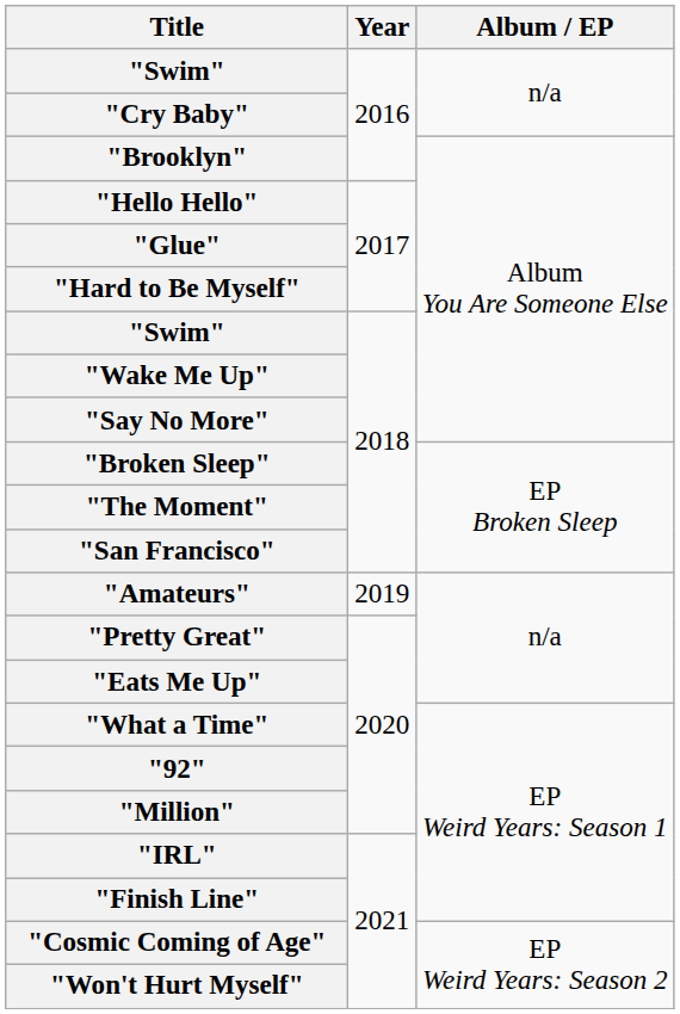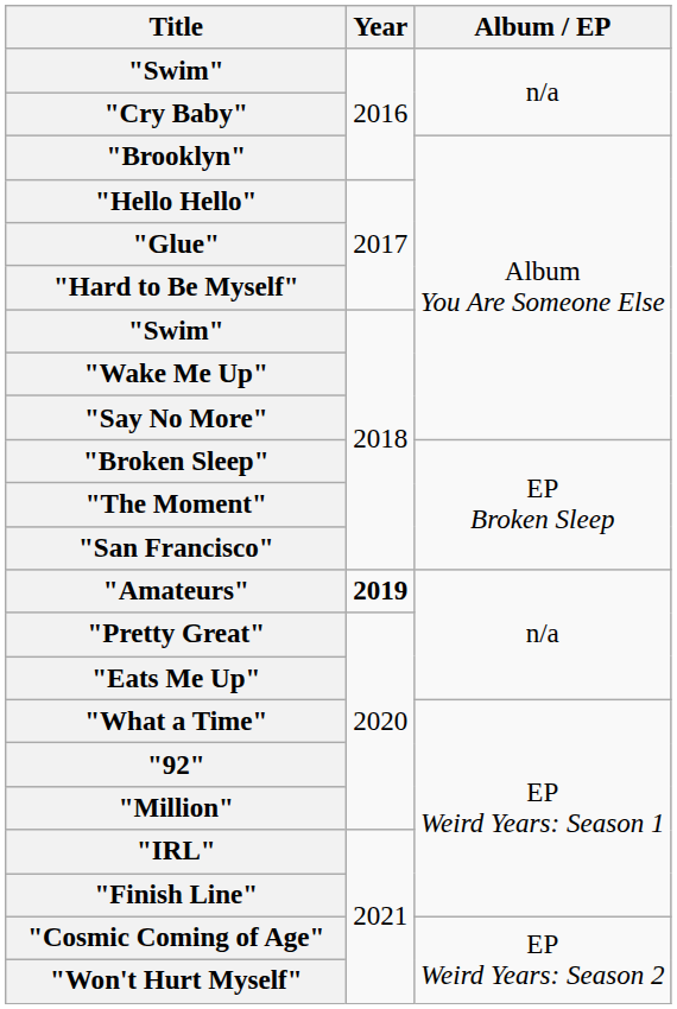"Amateurs" | Year: normal -> bold
